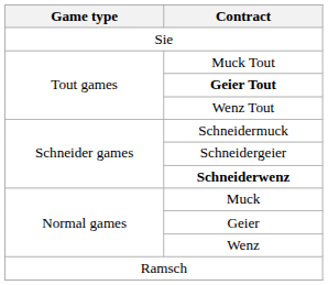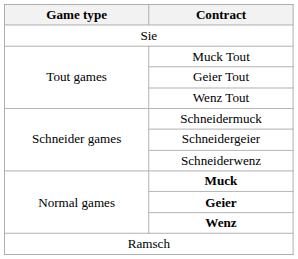Geier Tout | Contract: bold -> normal
Schneiderwenz | Contract: bold -> normal
Muck | Contract: normal -> bold
Geier | Contract: normal -> bold
Wenz | Contract: normal -> bold
